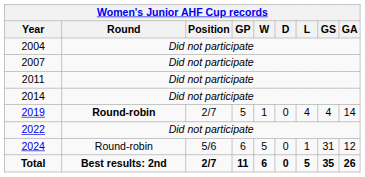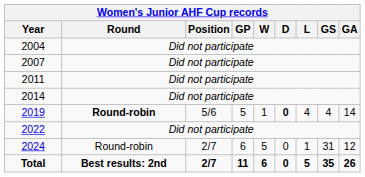2019 | Position: 2/7 -> 5/6
2019 | D: normal -> bold
2024 | Position: 5/6 -> 2/7
